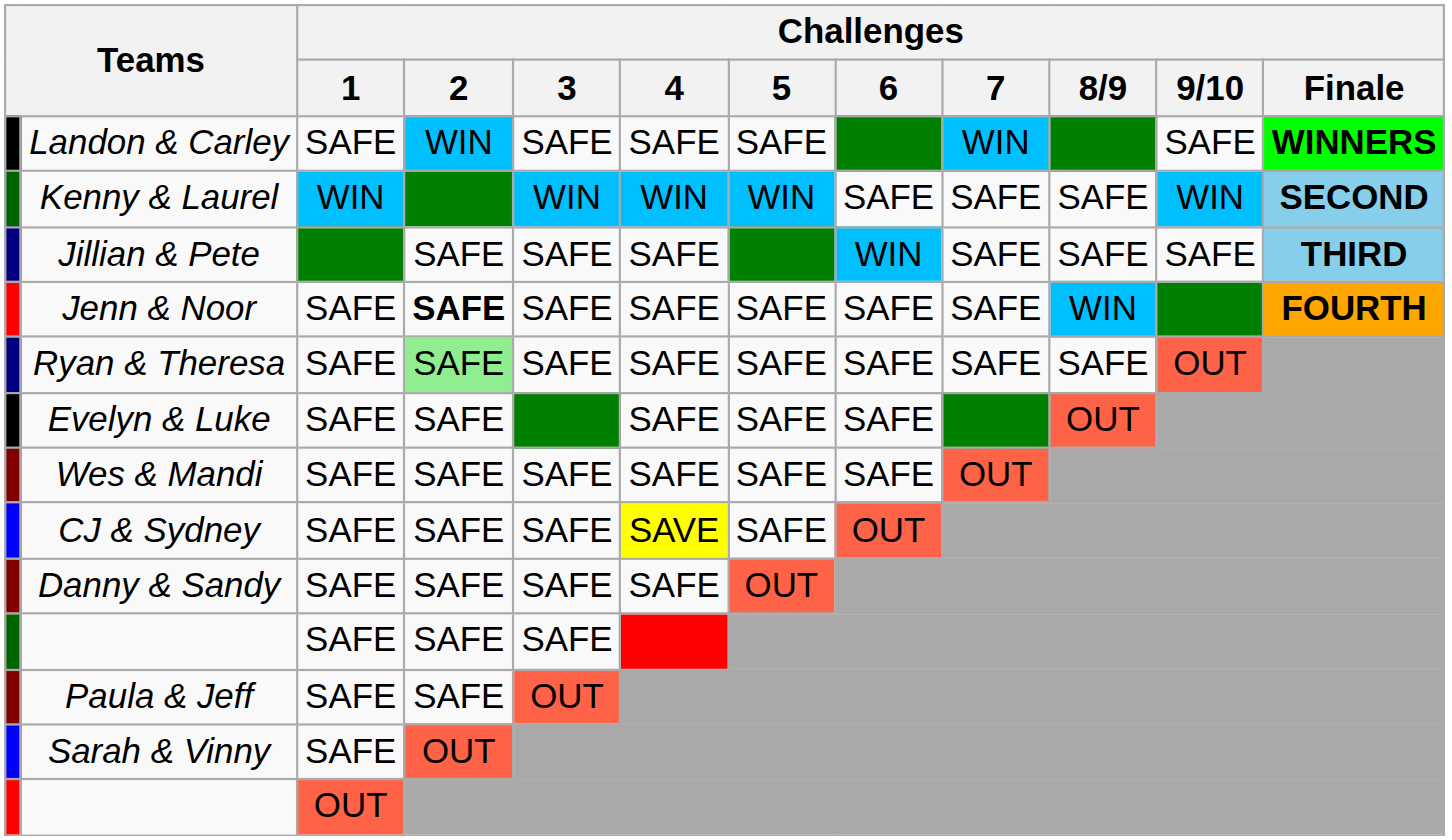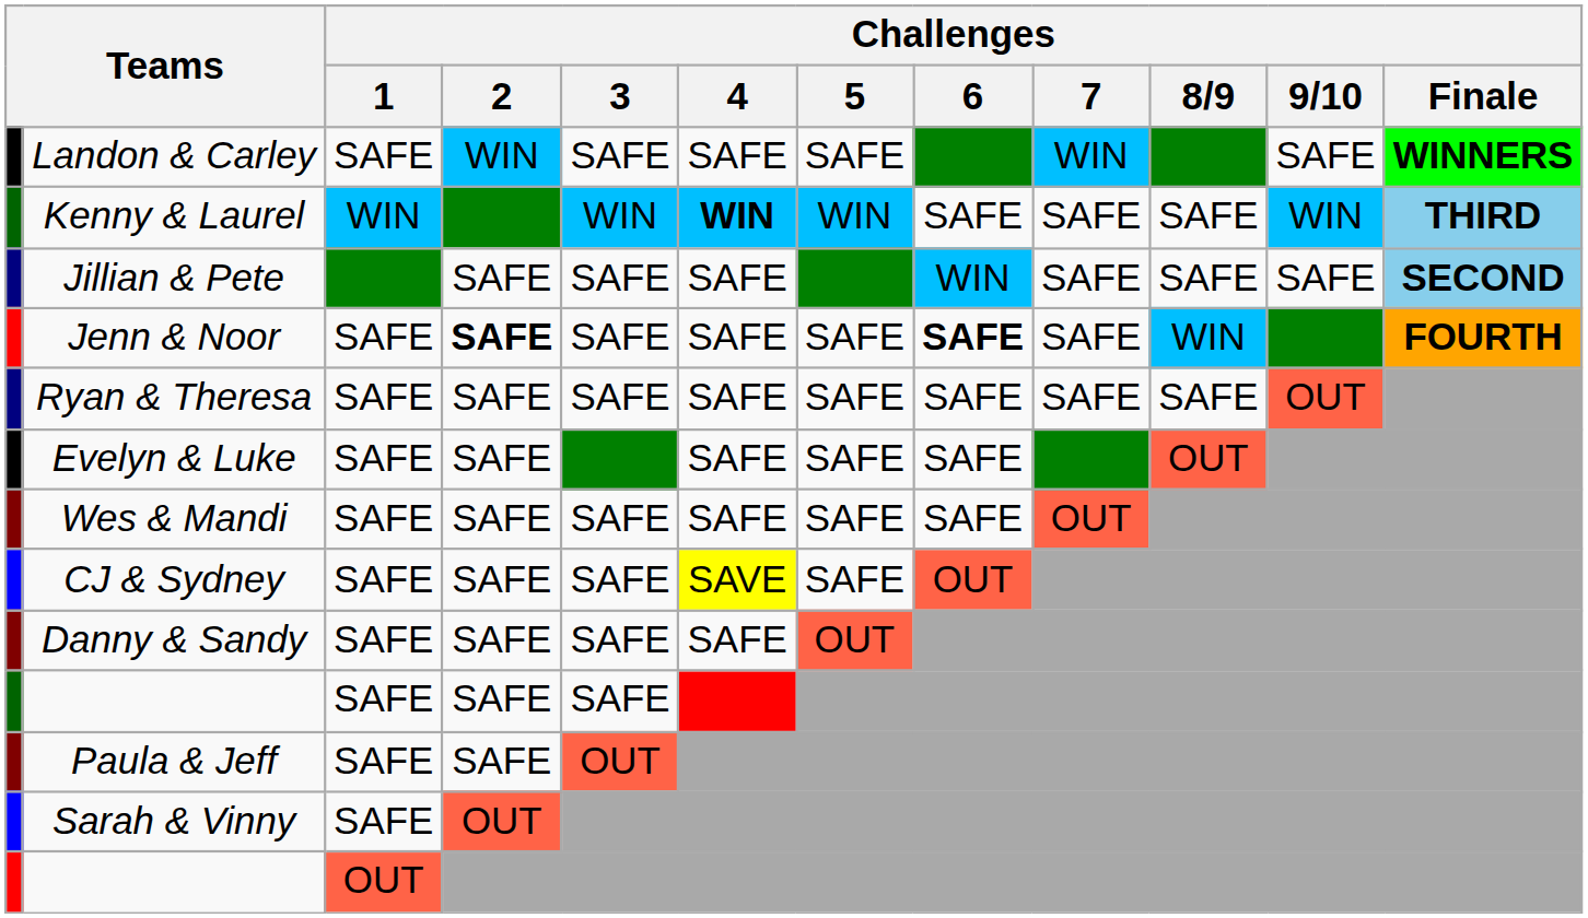Kenny & Laurel | Challenges / 4: normal -> bold
Kenny & Laurel | Challenges / Finale: SECOND -> THIRD
Jillian & Pete | Challenges / Finale: THIRD -> SECOND
Jenn & Noor | Challenges / 6: normal -> bold
Ryan & Theresa | Challenges / 2: lightgreen background -> no background
